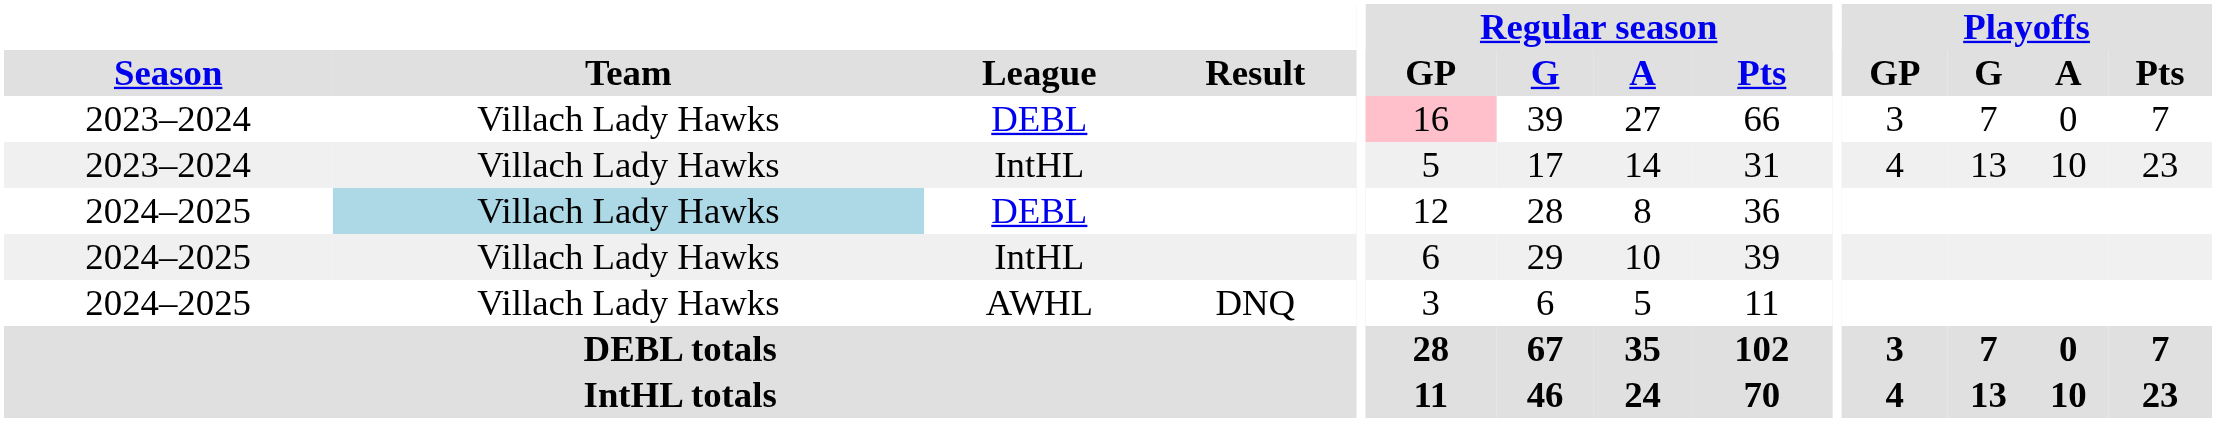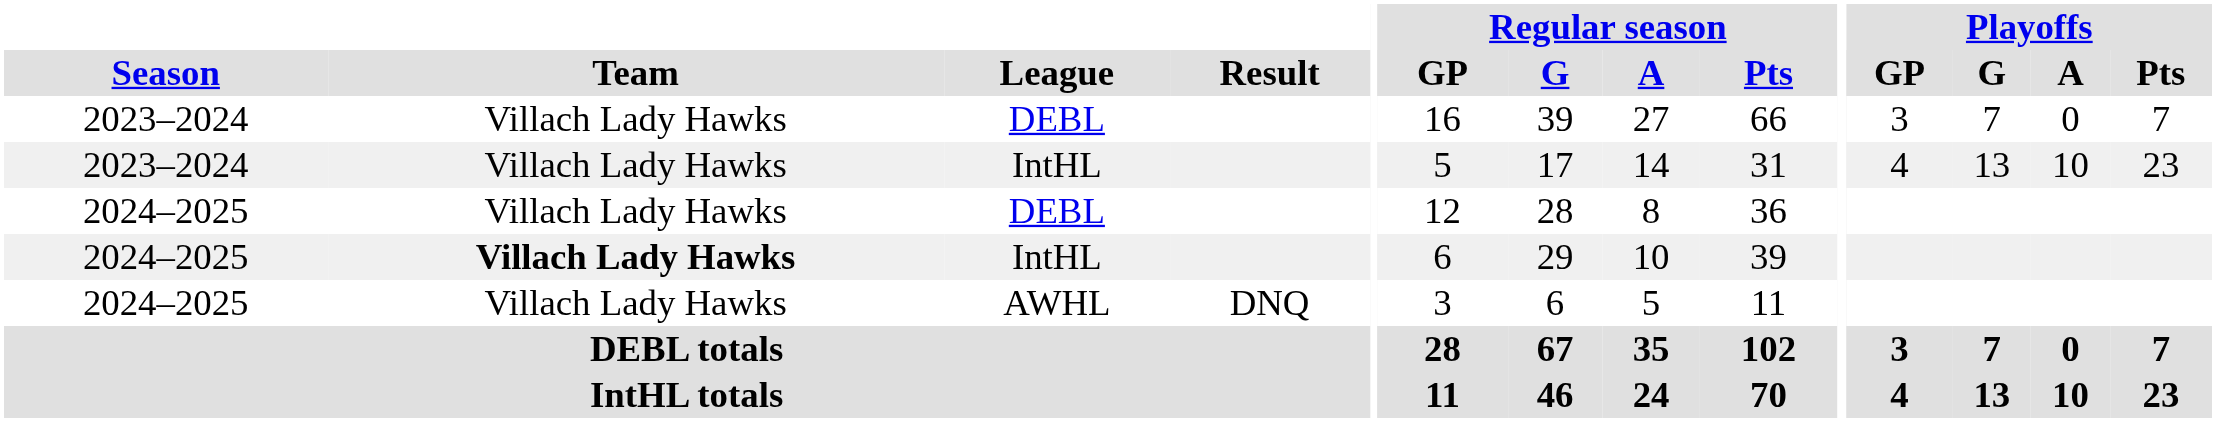2023–2024 / DEBL | Regular season / GP: pink background -> no background
2024–2025 / DEBL | Team: lightblue background -> no background
2024–2025 / IntHL | Team: normal -> bold
